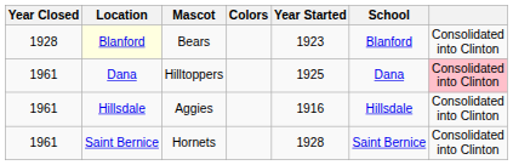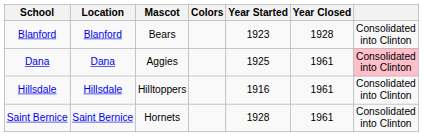columns swapped: School <-> Year Closed
row 2 | Location: lightyellow background -> no background
row 3 | Mascot: Hilltoppers -> Aggies
row 4 | Mascot: Aggies -> Hilltoppers
